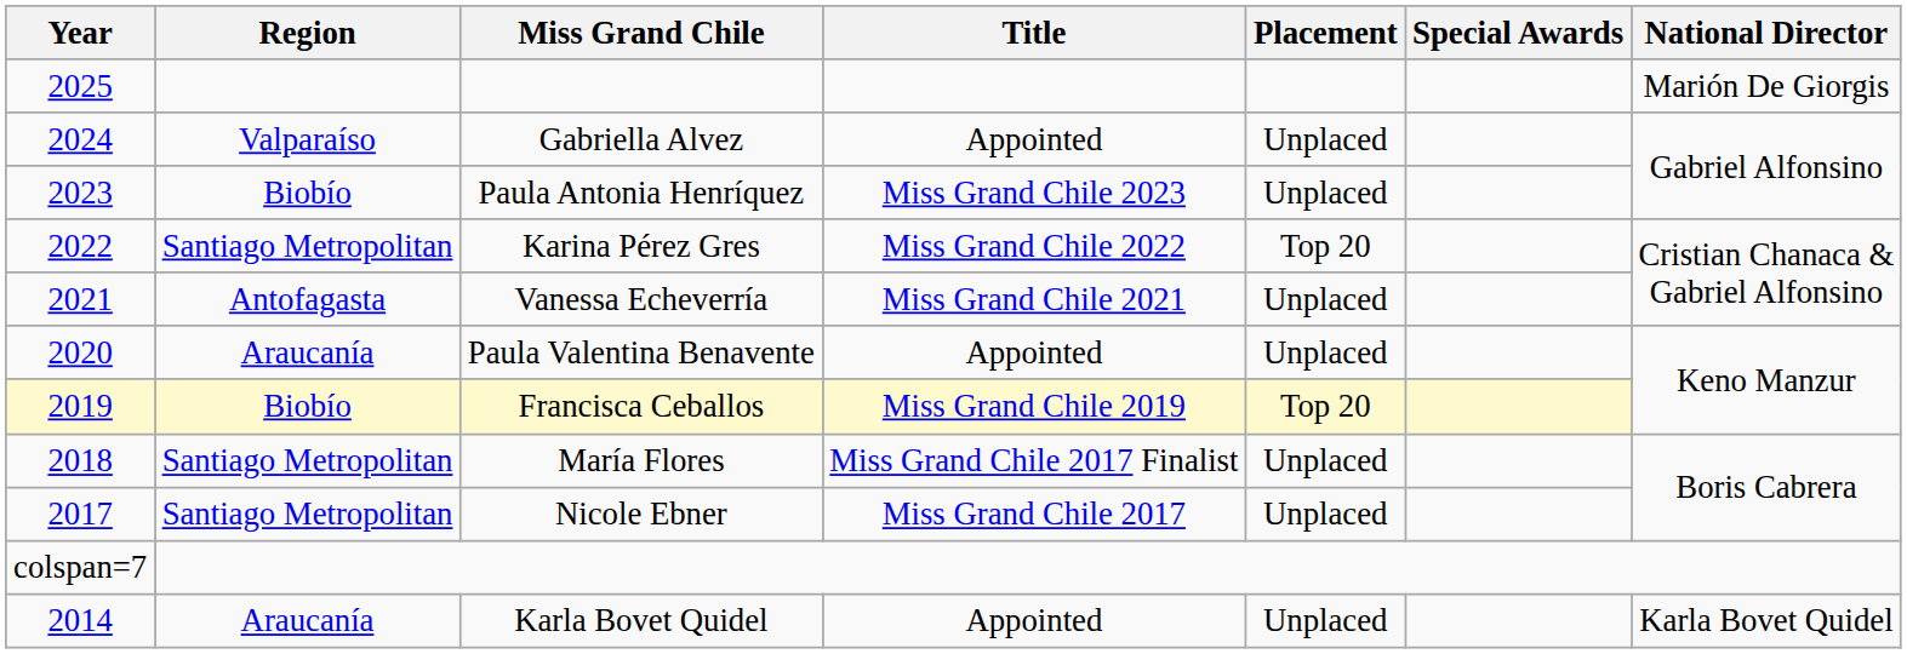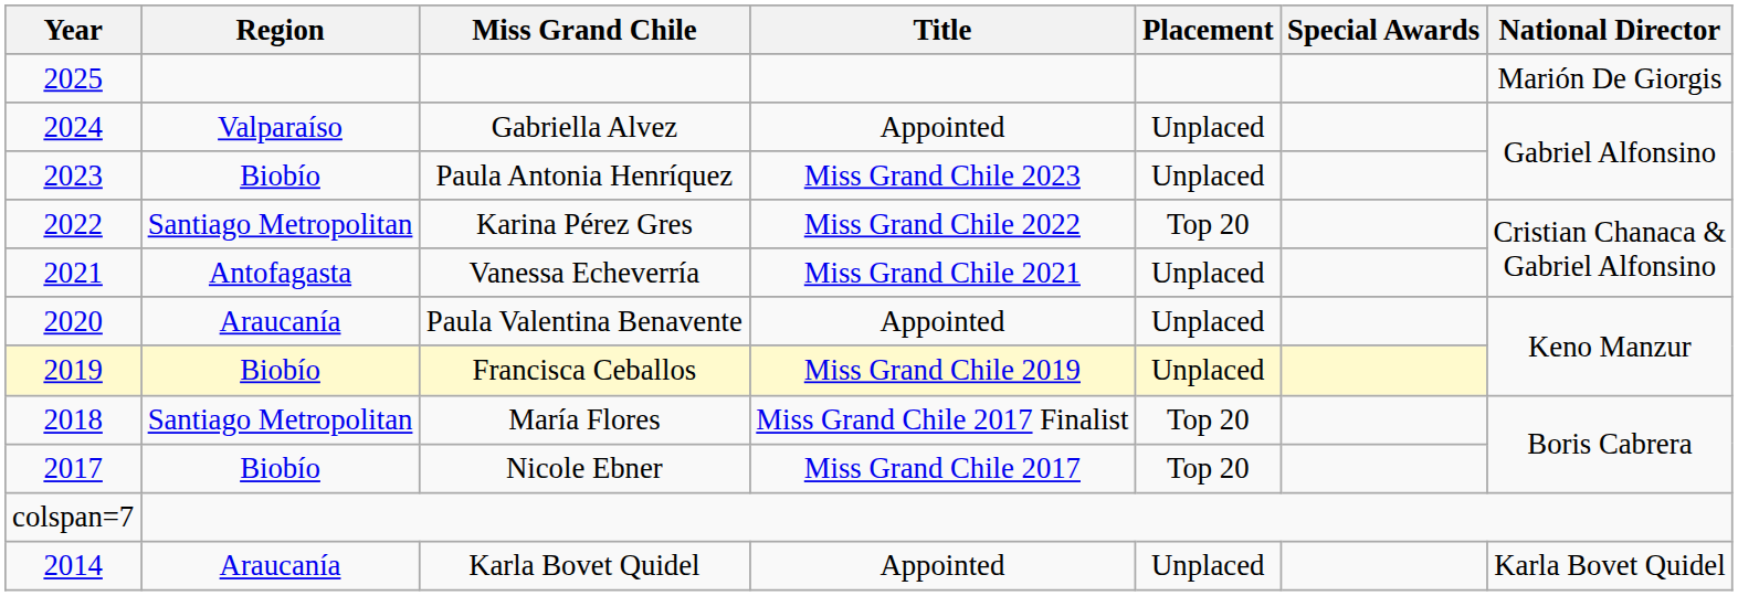Francisca Ceballos | Placement: Top 20 -> Unplaced
María Flores | Placement: Unplaced -> Top 20
Nicole Ebner | Region: Santiago Metropolitan -> Biobío
Nicole Ebner | Placement: Unplaced -> Top 20
